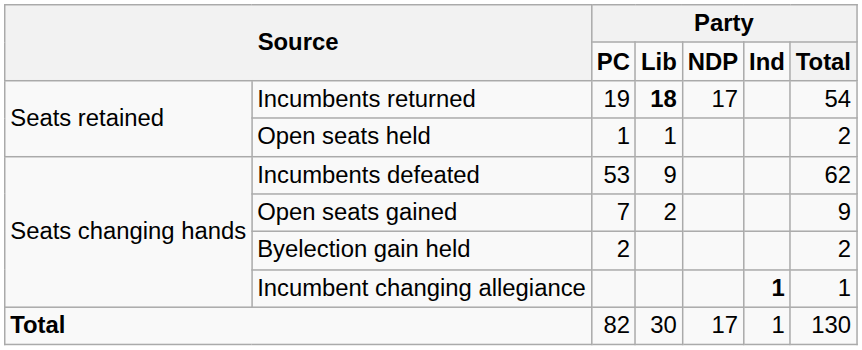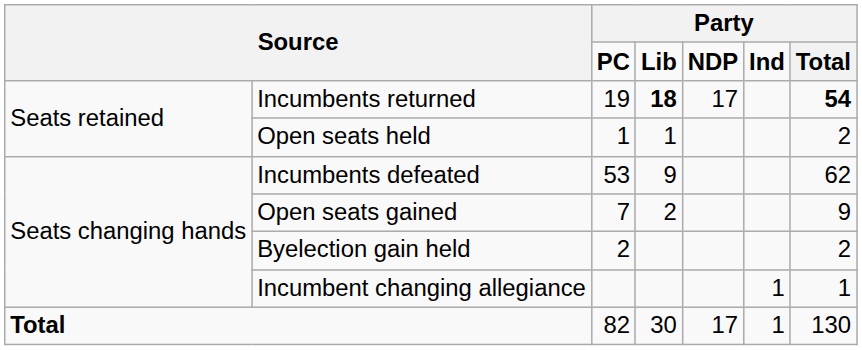Incumbents returned | column 7: normal -> bold
Incumbent changing allegiance | column 6: bold -> normal
